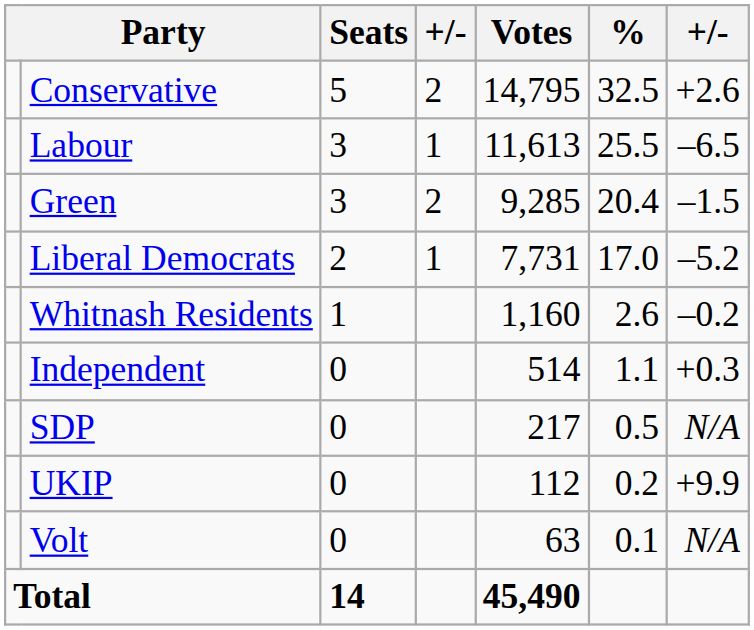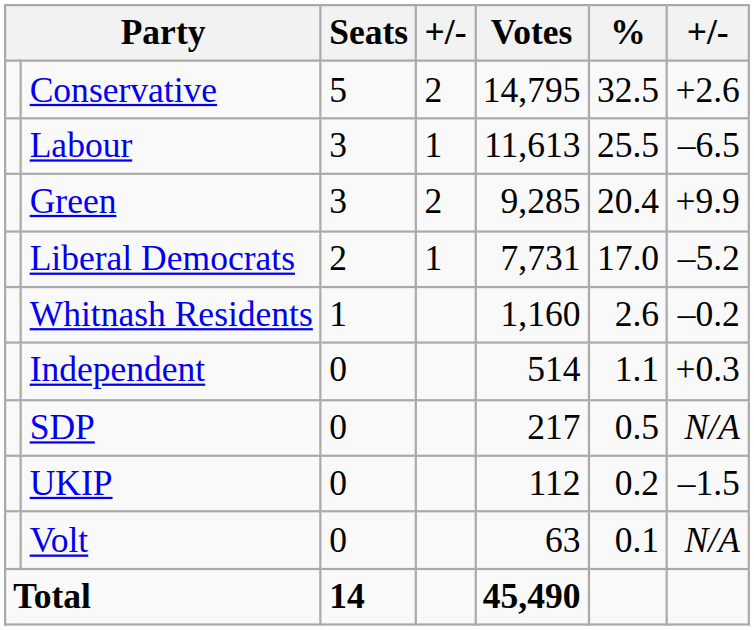Green | column 7: –1.5 -> +9.9
UKIP | column 7: +9.9 -> –1.5
